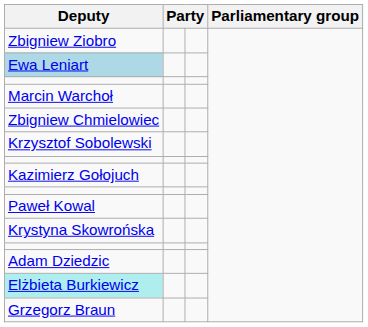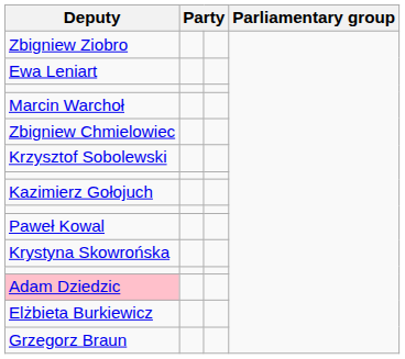Ewa Leniart | Deputy: lightblue background -> no background
Adam Dziedzic | Deputy: no background -> pink background
Elżbieta Burkiewicz | Deputy: paleturquoise background -> no background
